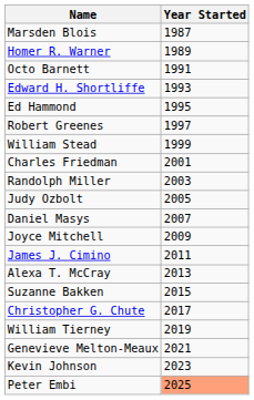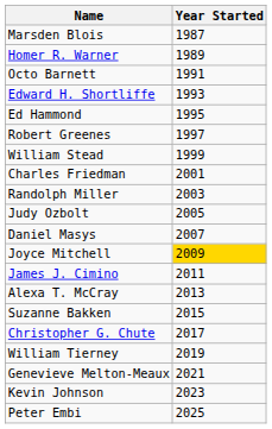Joyce Mitchell | Year Started: no background -> gold background
Peter Embi | Year Started: lightsalmon background -> no background
